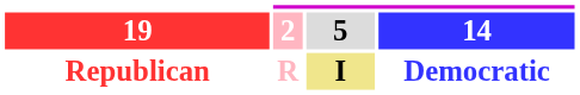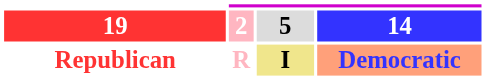Republican | column 4: no background -> lightsalmon background
